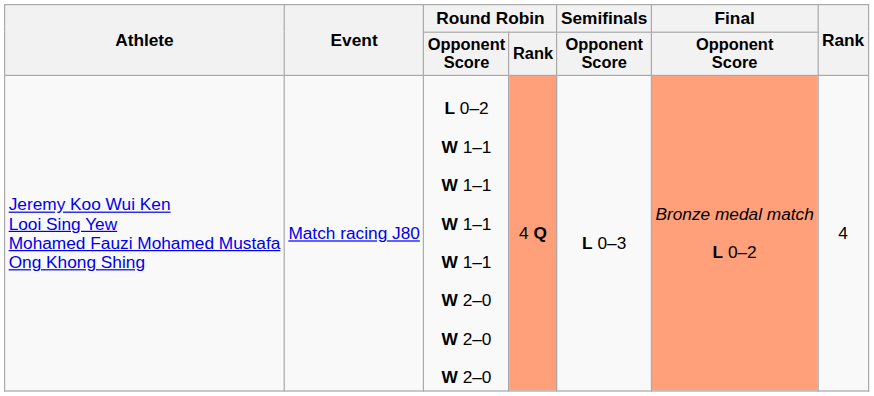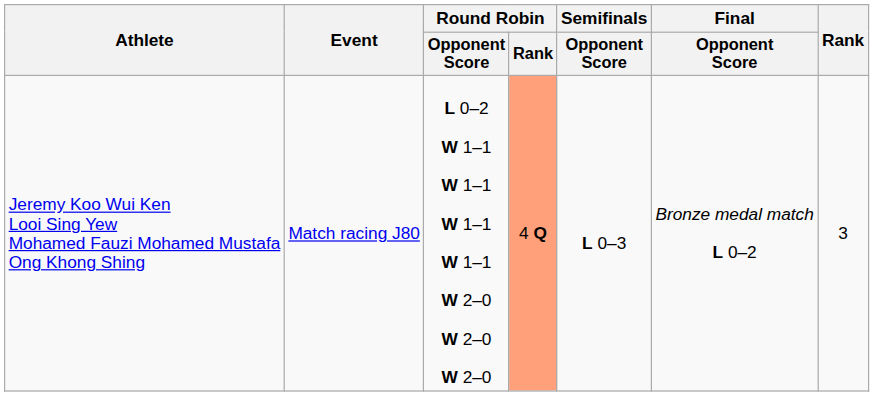row 3 | Final / Opponent Score: lightsalmon background -> no background
row 3 | Rank: 4 -> 3
